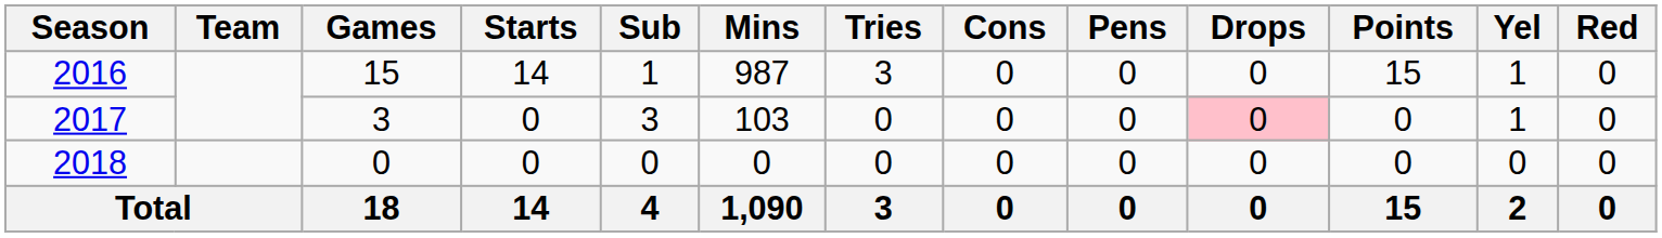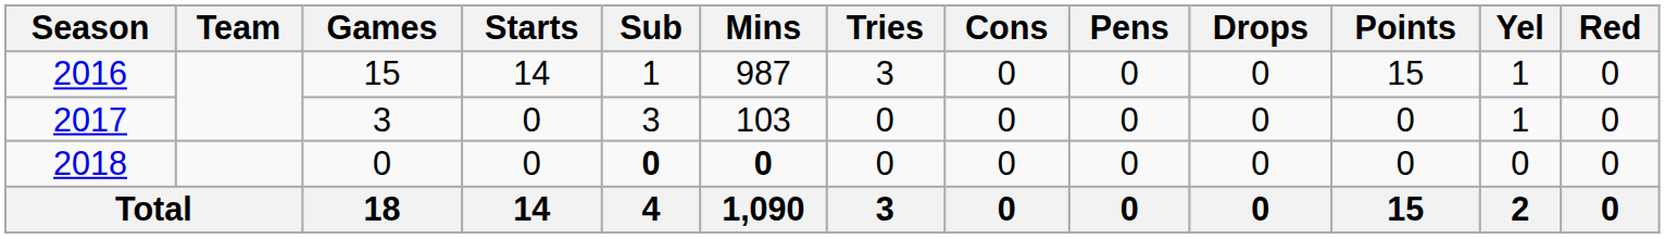2017 | Drops: pink background -> no background
2018 | Sub: normal -> bold
2018 | Mins: normal -> bold
